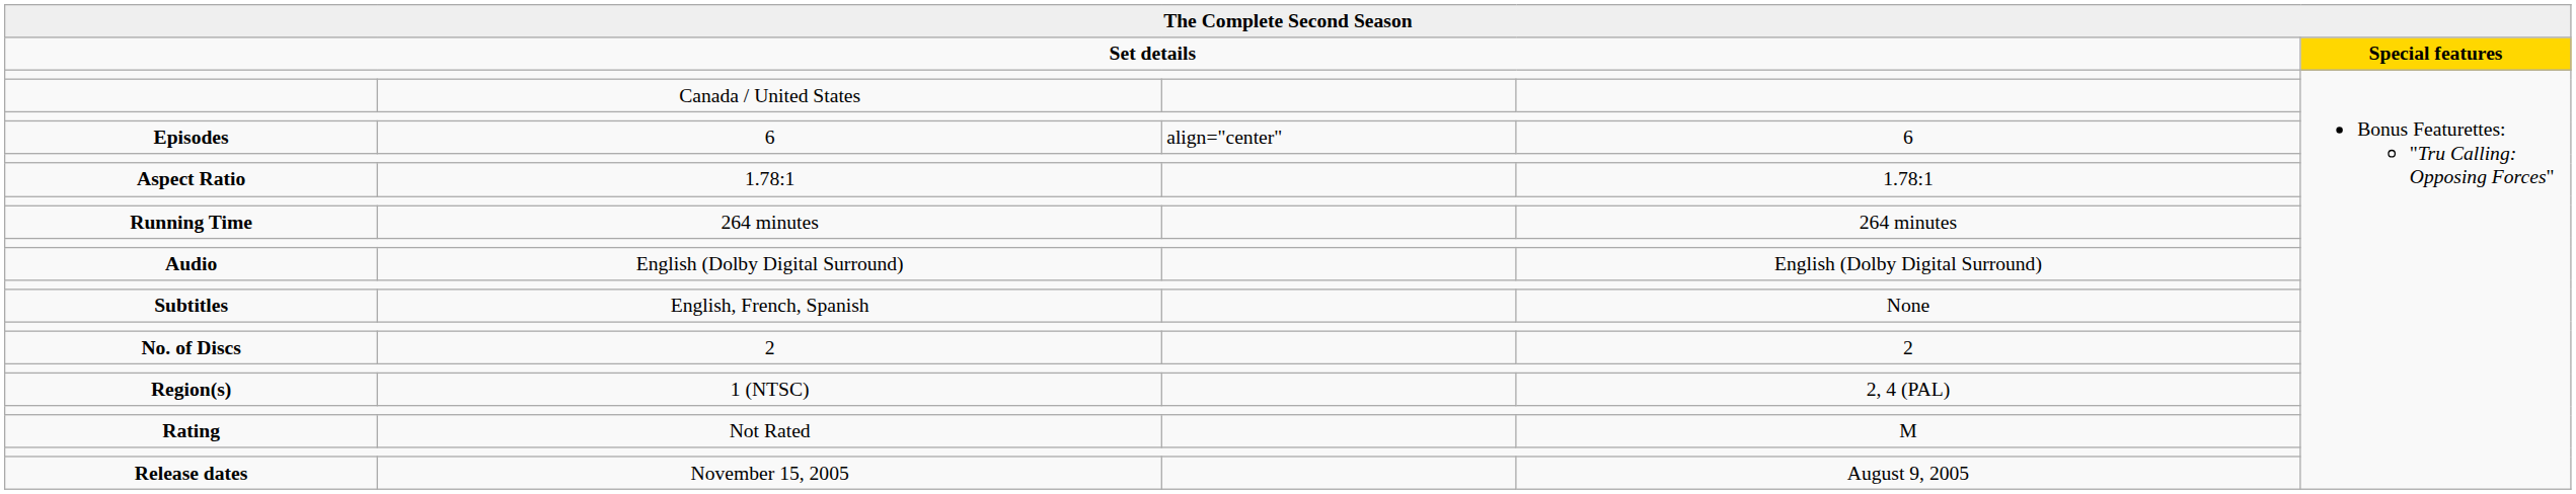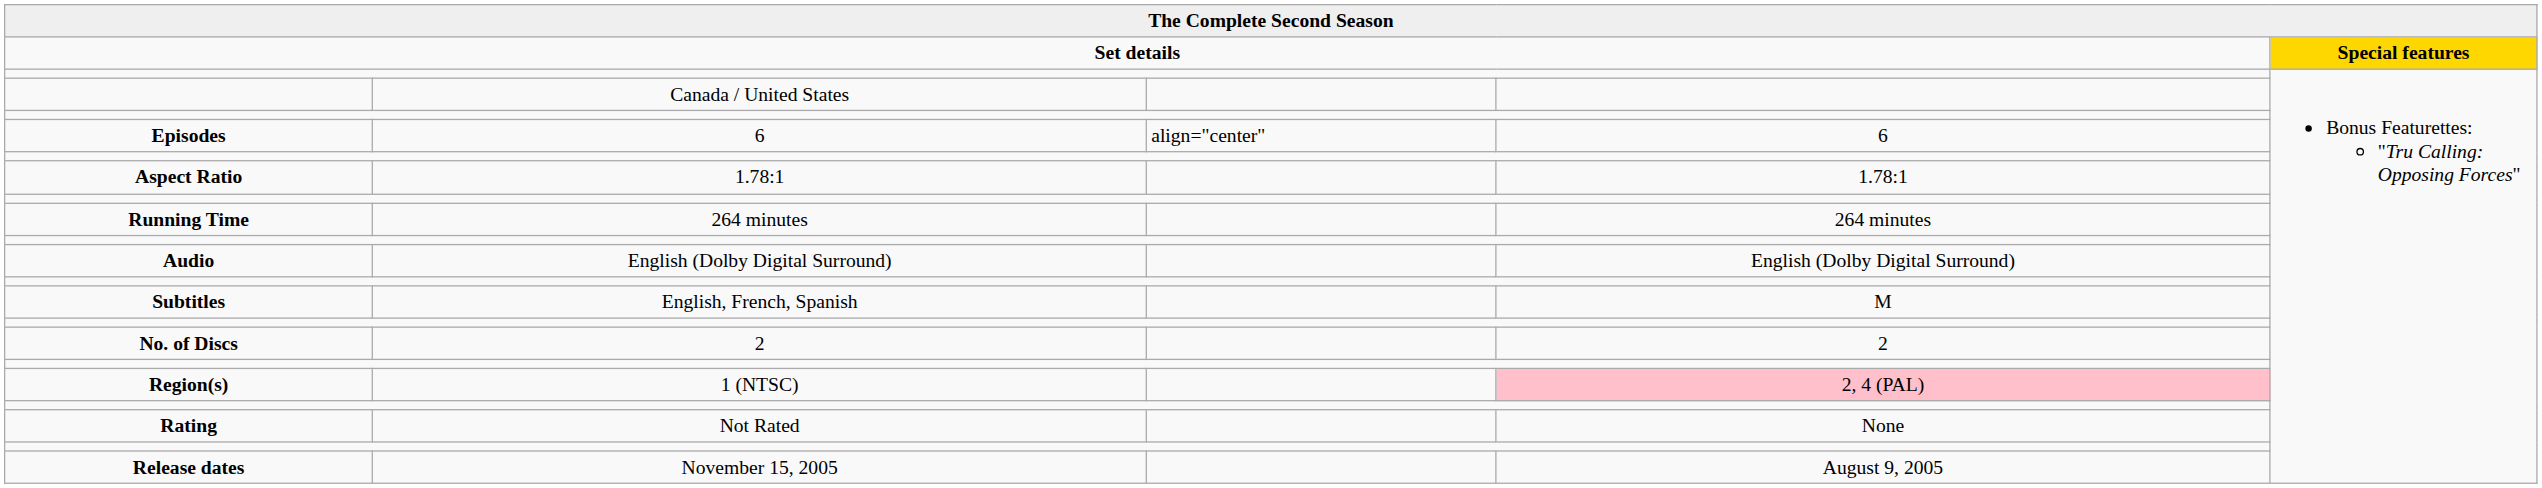English, French, Spanish | column 4: None -> M
1 (NTSC) | column 4: no background -> pink background
Not Rated | column 4: M -> None
